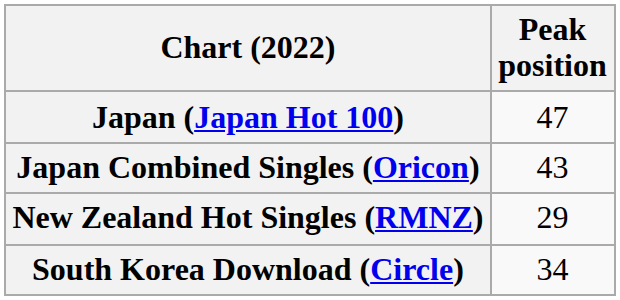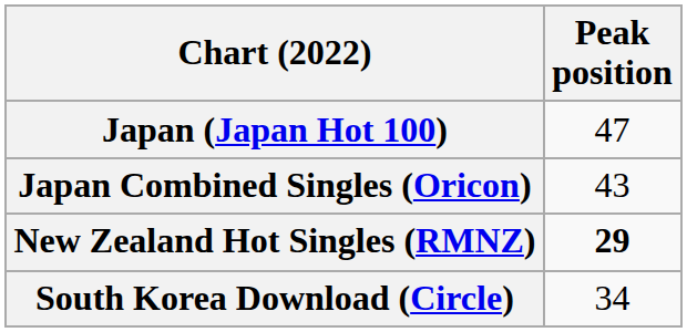New Zealand Hot Singles (RMNZ) | Peak position: normal -> bold
